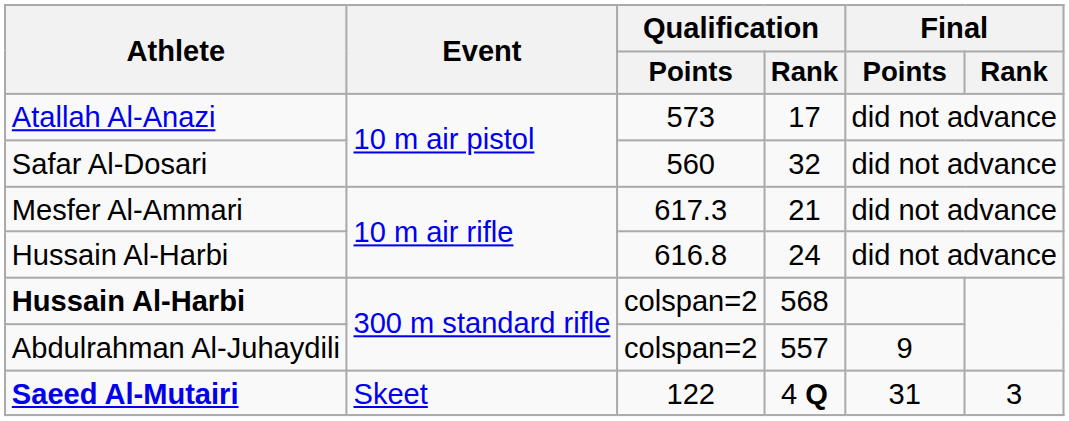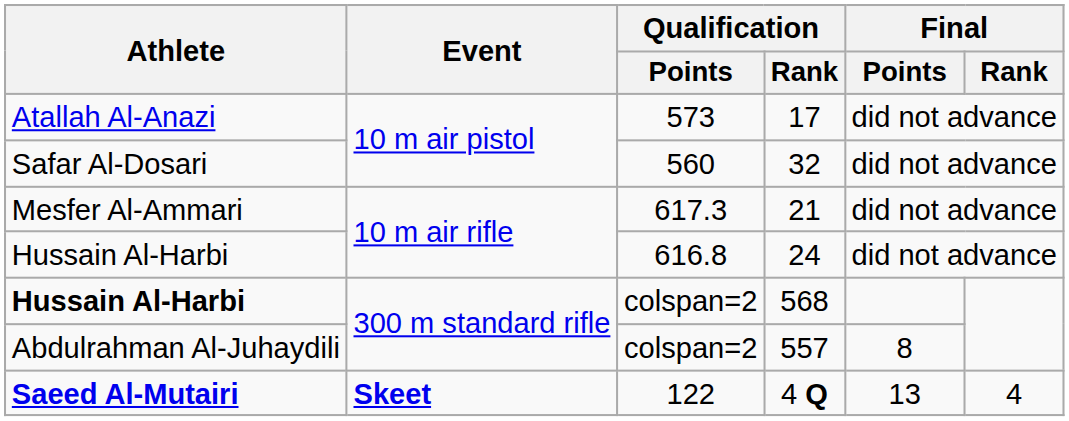557 | Final / Points: 9 -> 8
4 Q | Event: normal -> bold
4 Q | Final / Points: 31 -> 13
4 Q | Final / Rank: 3 -> 4
